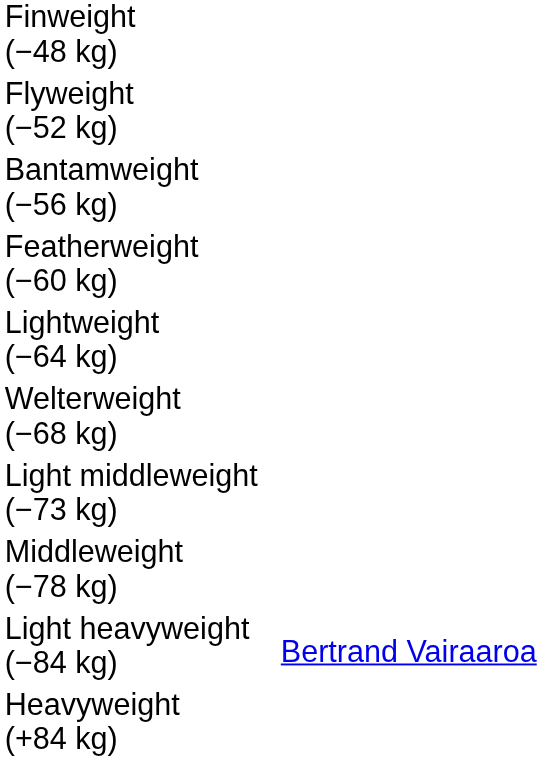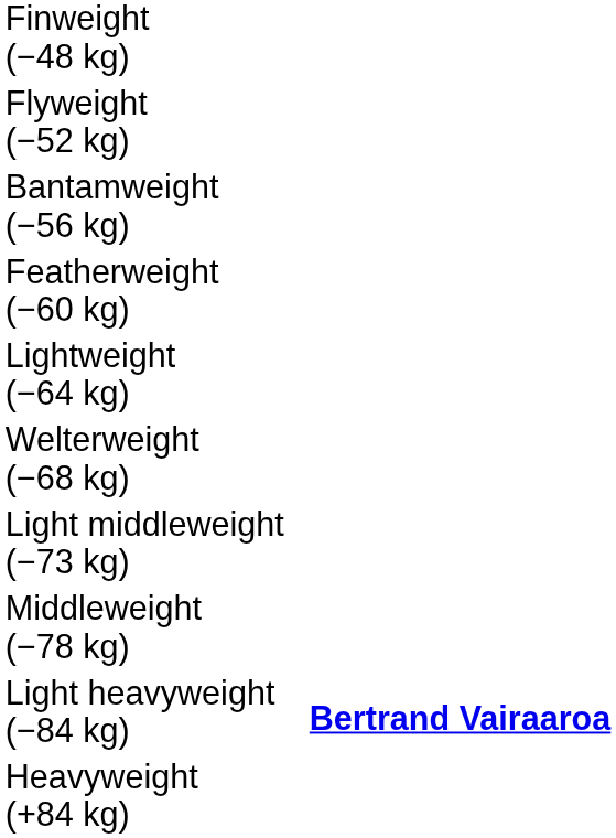Light heavyweight (−84 kg) / Bertrand Vairaaroa | column 2: normal -> bold
